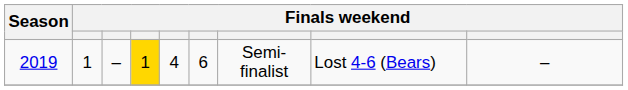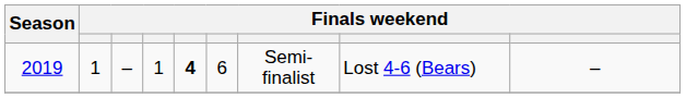2019 | column 4: gold background -> no background
2019 | column 5: normal -> bold
